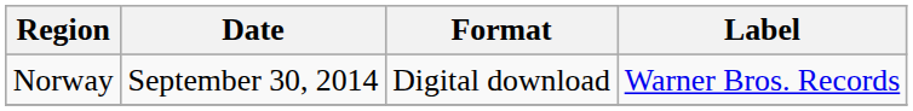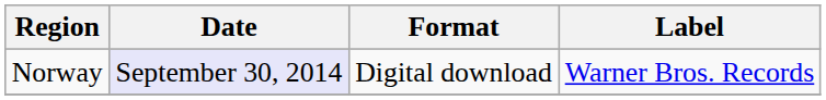Norway | Date: no background -> lavender background
